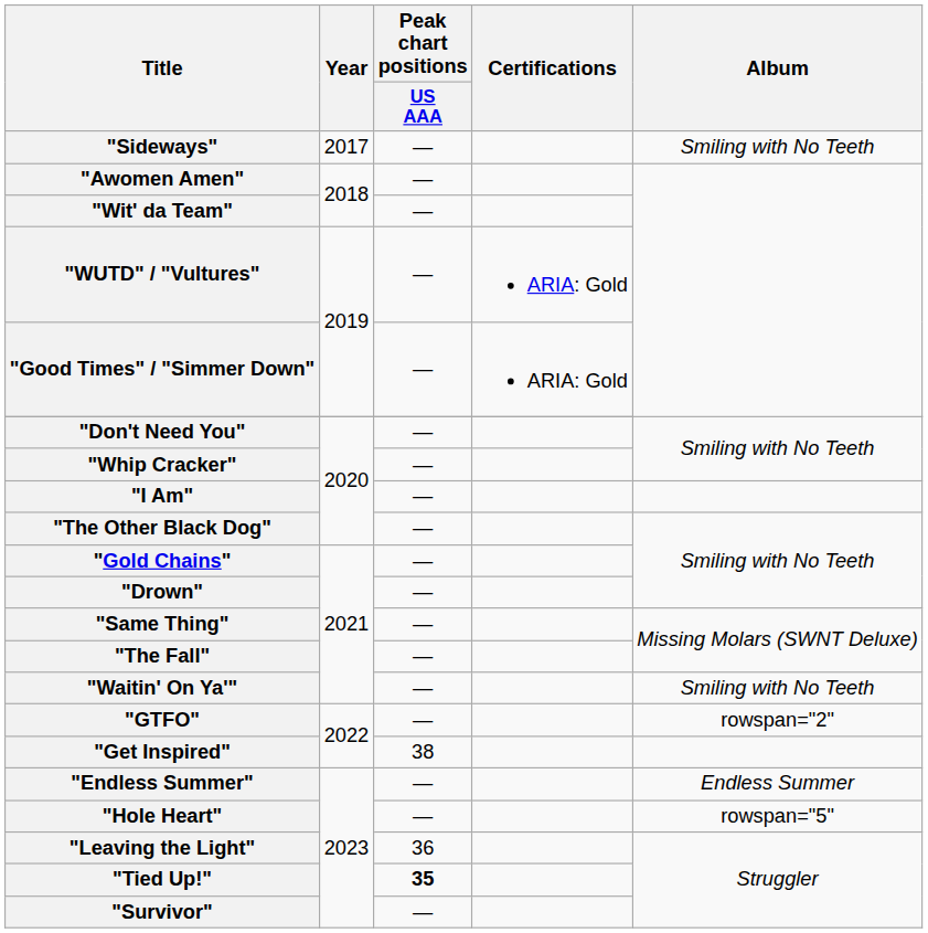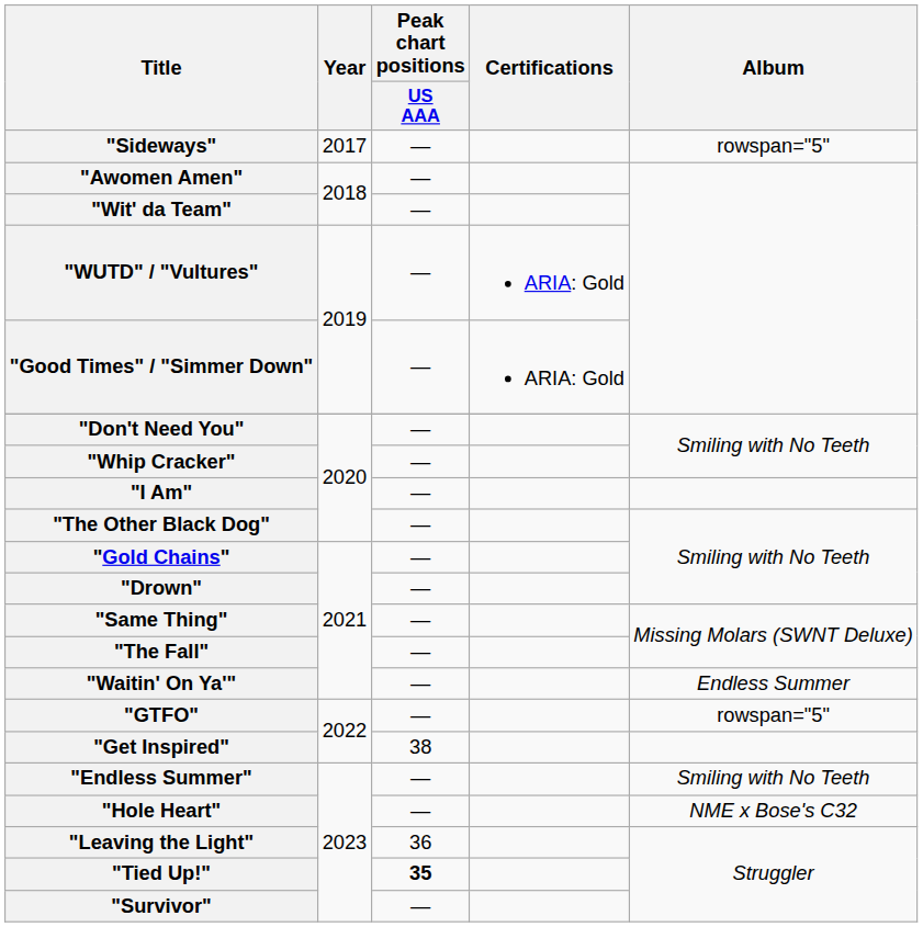"Sideways" | Album: Smiling with No Teeth -> rowspan="5"
"Waitin' On Ya'" | Album: Smiling with No Teeth -> Endless Summer
"GTFO" | Album: rowspan="2" -> rowspan="5"
"Endless Summer" | Album: Endless Summer -> Smiling with No Teeth
"Hole Heart" | Album: rowspan="5" -> NME x Bose's C32
